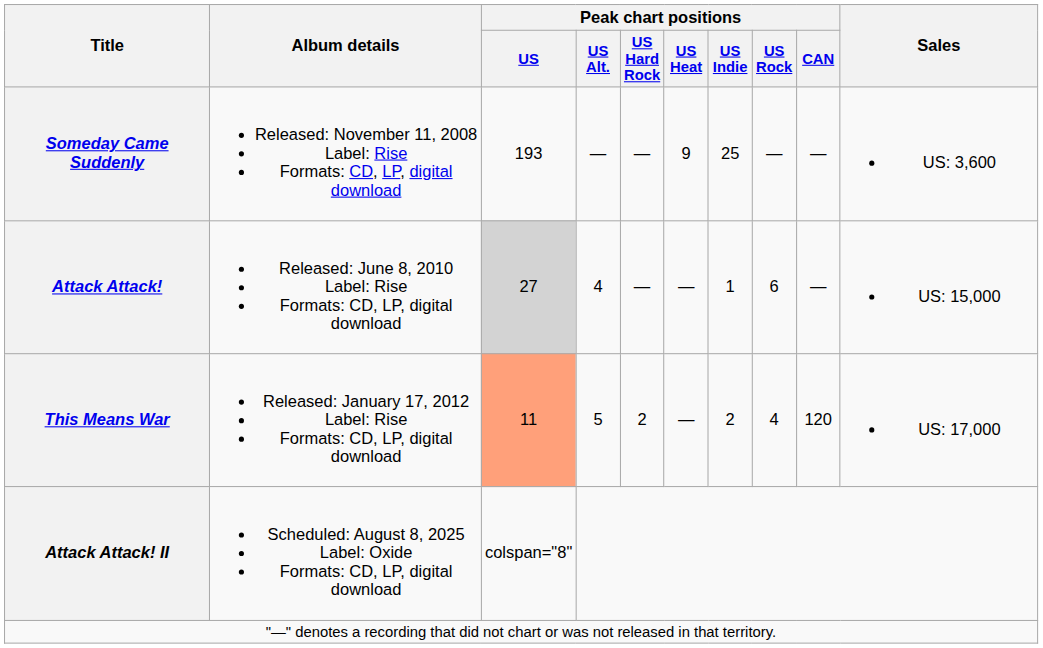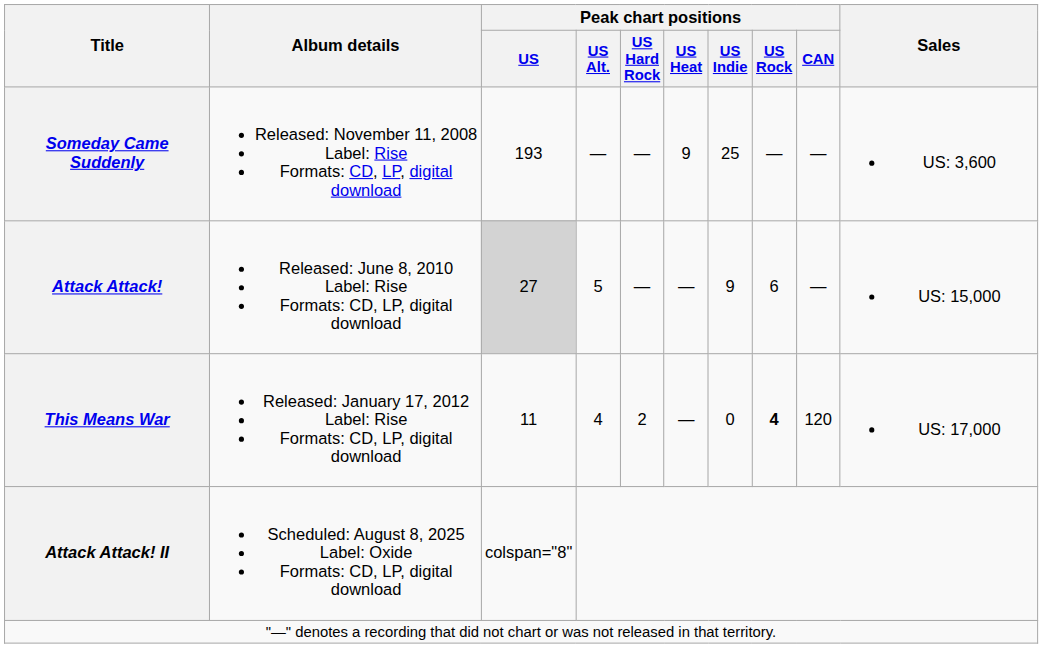Attack Attack! | Peak chart positions / US Alt.: 4 -> 5
Attack Attack! | Peak chart positions / US Indie: 1 -> 9
This Means War | Peak chart positions / US: lightsalmon background -> no background
This Means War | Peak chart positions / US Alt.: 5 -> 4
This Means War | Peak chart positions / US Indie: 2 -> 0
This Means War | Peak chart positions / US Rock: normal -> bold
